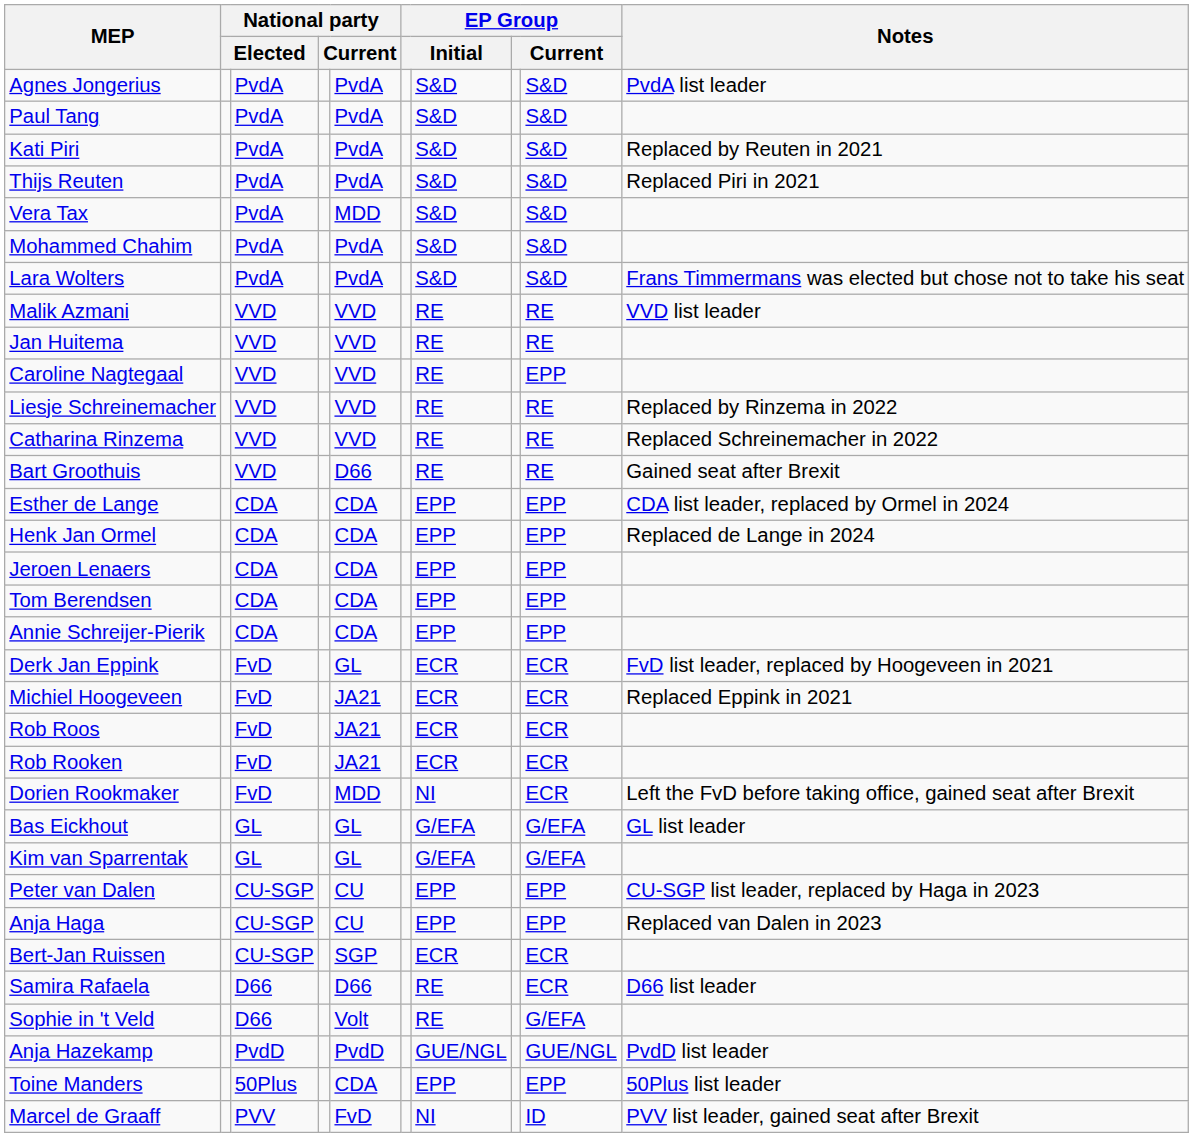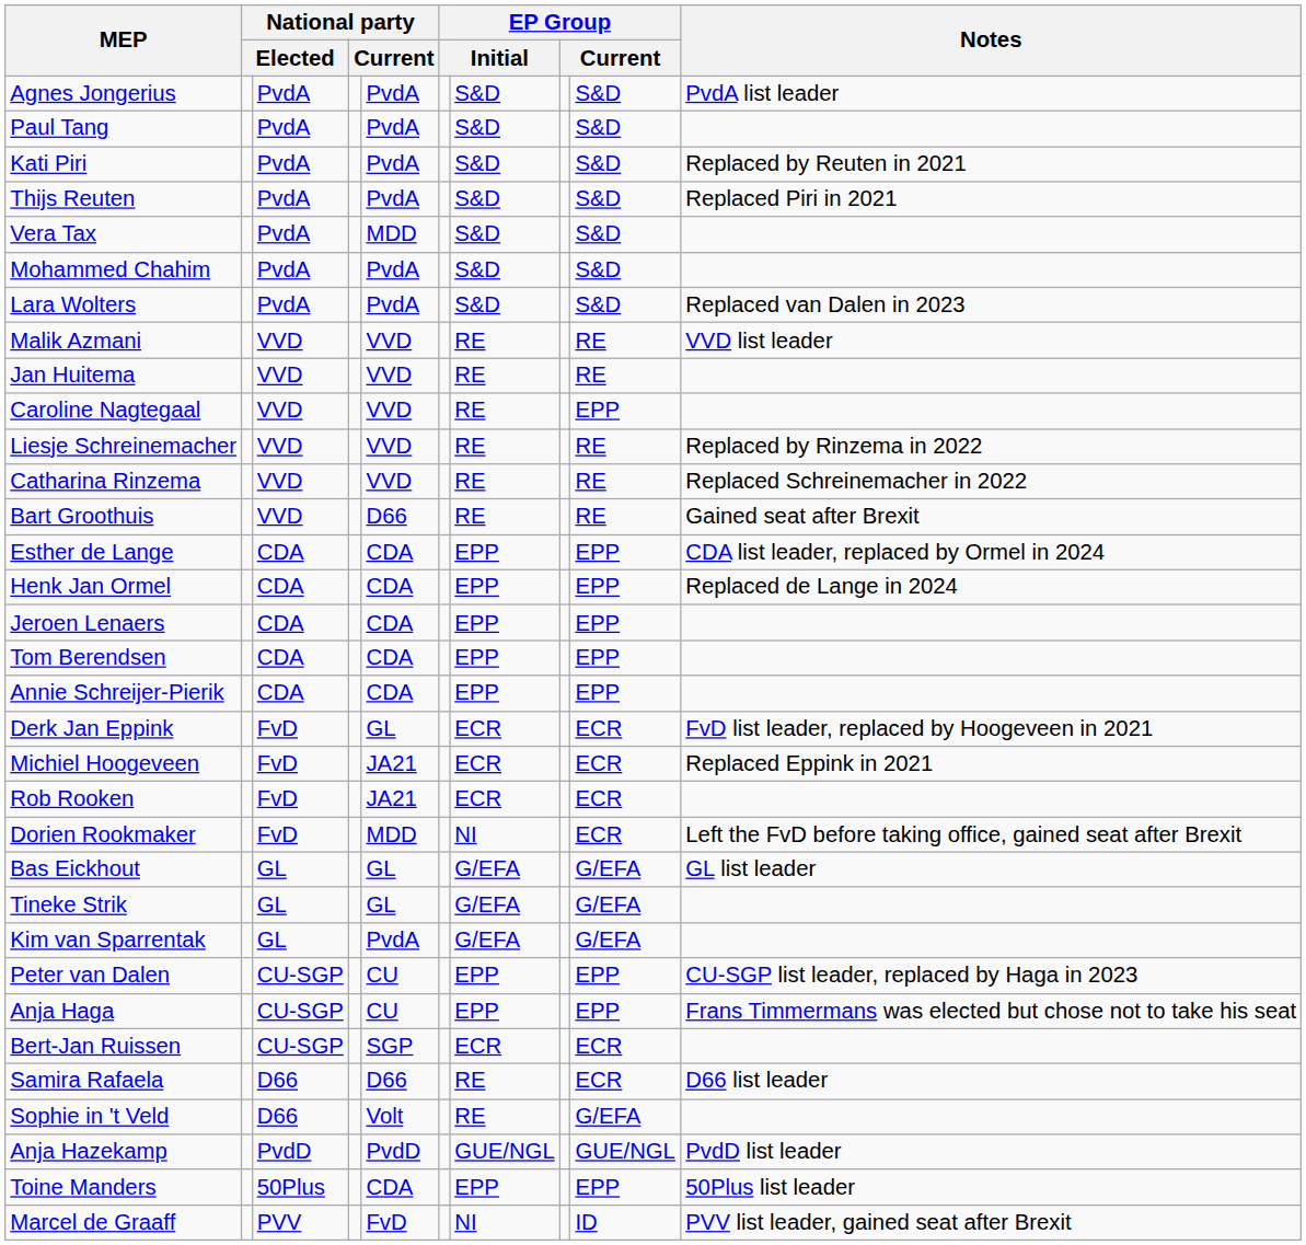Lara Wolters | Notes: Frans Timmermans was elected but chose not to take his seat -> Replaced van Dalen in 2023
- row: Rob Roos | FvD | JA21 | ECR | ECR
+ row: Tineke Strik | GL | GL | G/EFA | G/EFA
Kim van Sparrentak | column 5: GL -> PvdA
Anja Haga | Notes: Replaced van Dalen in 2023 -> Frans Timmermans was elected but chose not to take his seat
